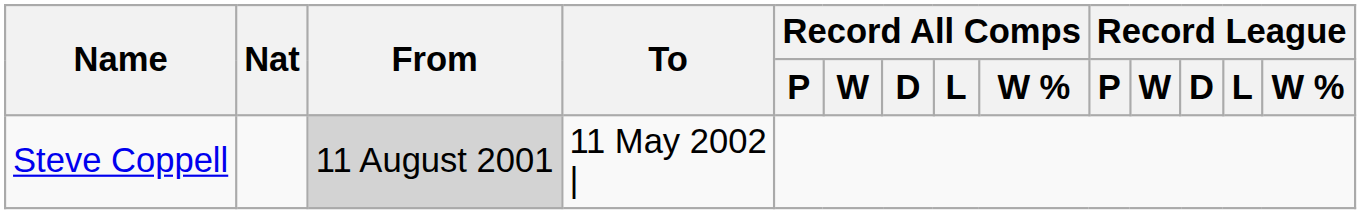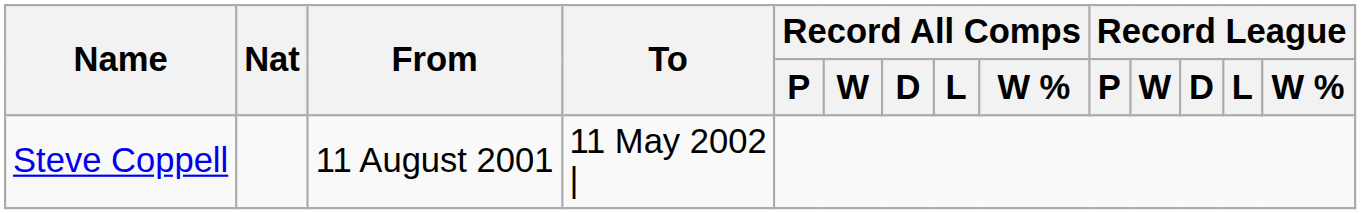Steve Coppell | From: lightgrey background -> no background
